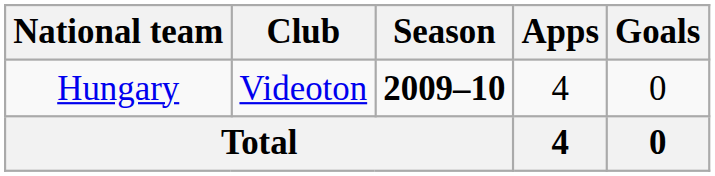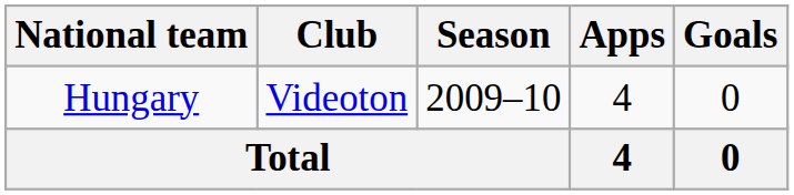Hungary | Season: bold -> normal
